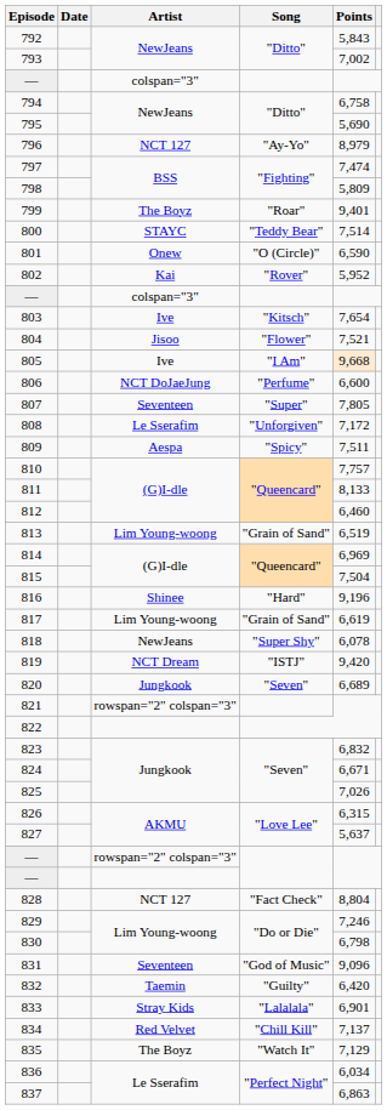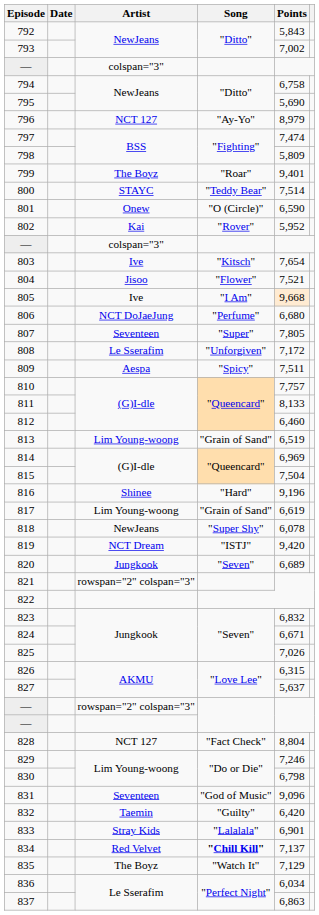806 | Points: 6,600 -> 6,680
834 | Song: normal -> bold
